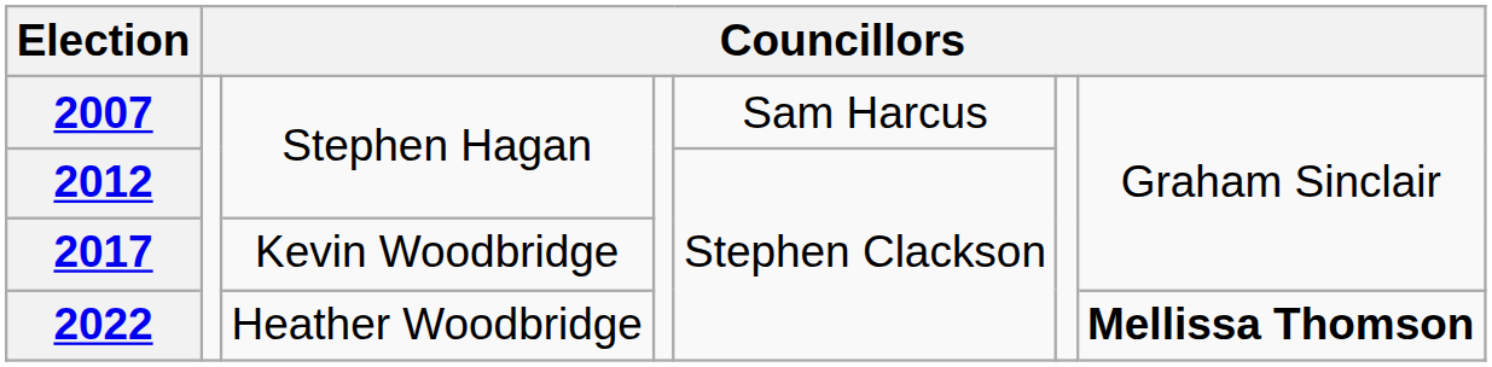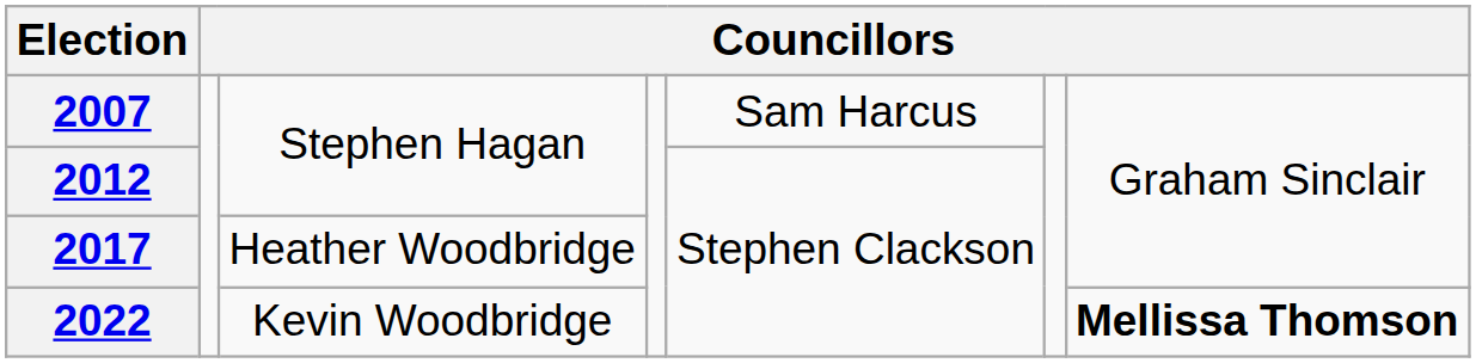2017 | column 3: Kevin Woodbridge -> Heather Woodbridge
2022 | column 3: Heather Woodbridge -> Kevin Woodbridge
